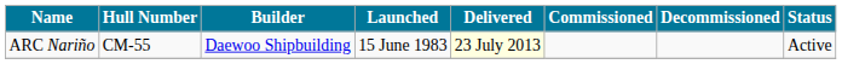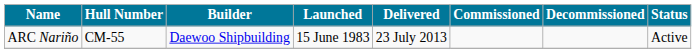ARC Nariño | Delivered: lightyellow background -> no background
